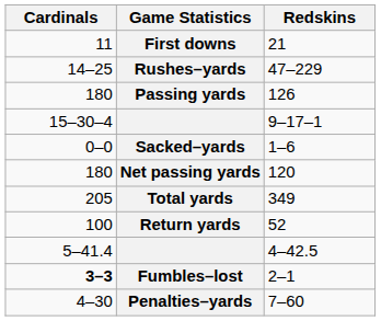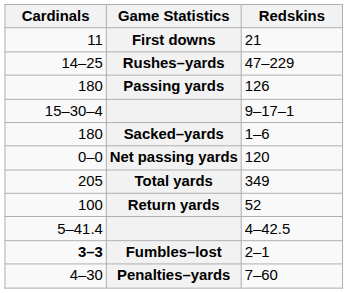Sacked–yards | Cardinals: 0–0 -> 180
Net passing yards | Cardinals: 180 -> 0–0
